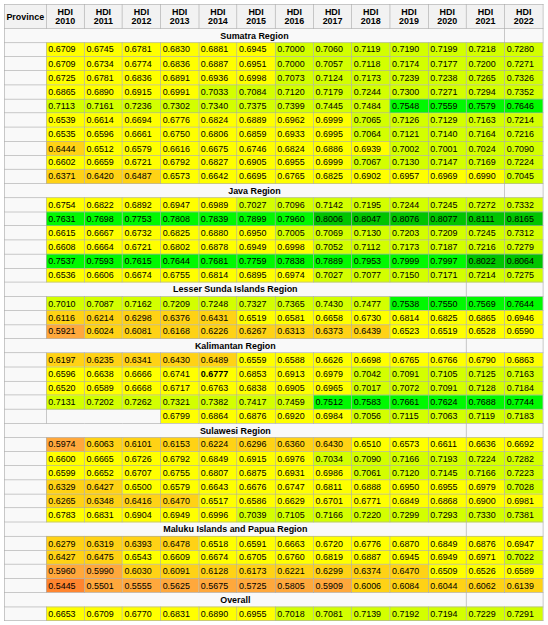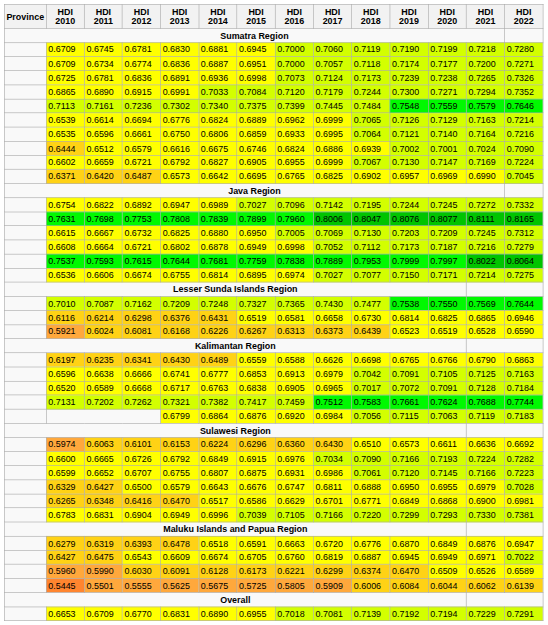0.6638 | HDI 2014: bold -> normal
